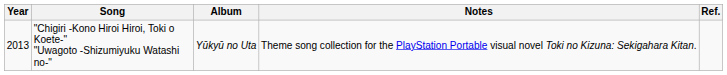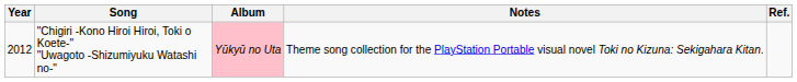row 2 | Year: 2013 -> 2012
row 2 | Album: no background -> pink background
